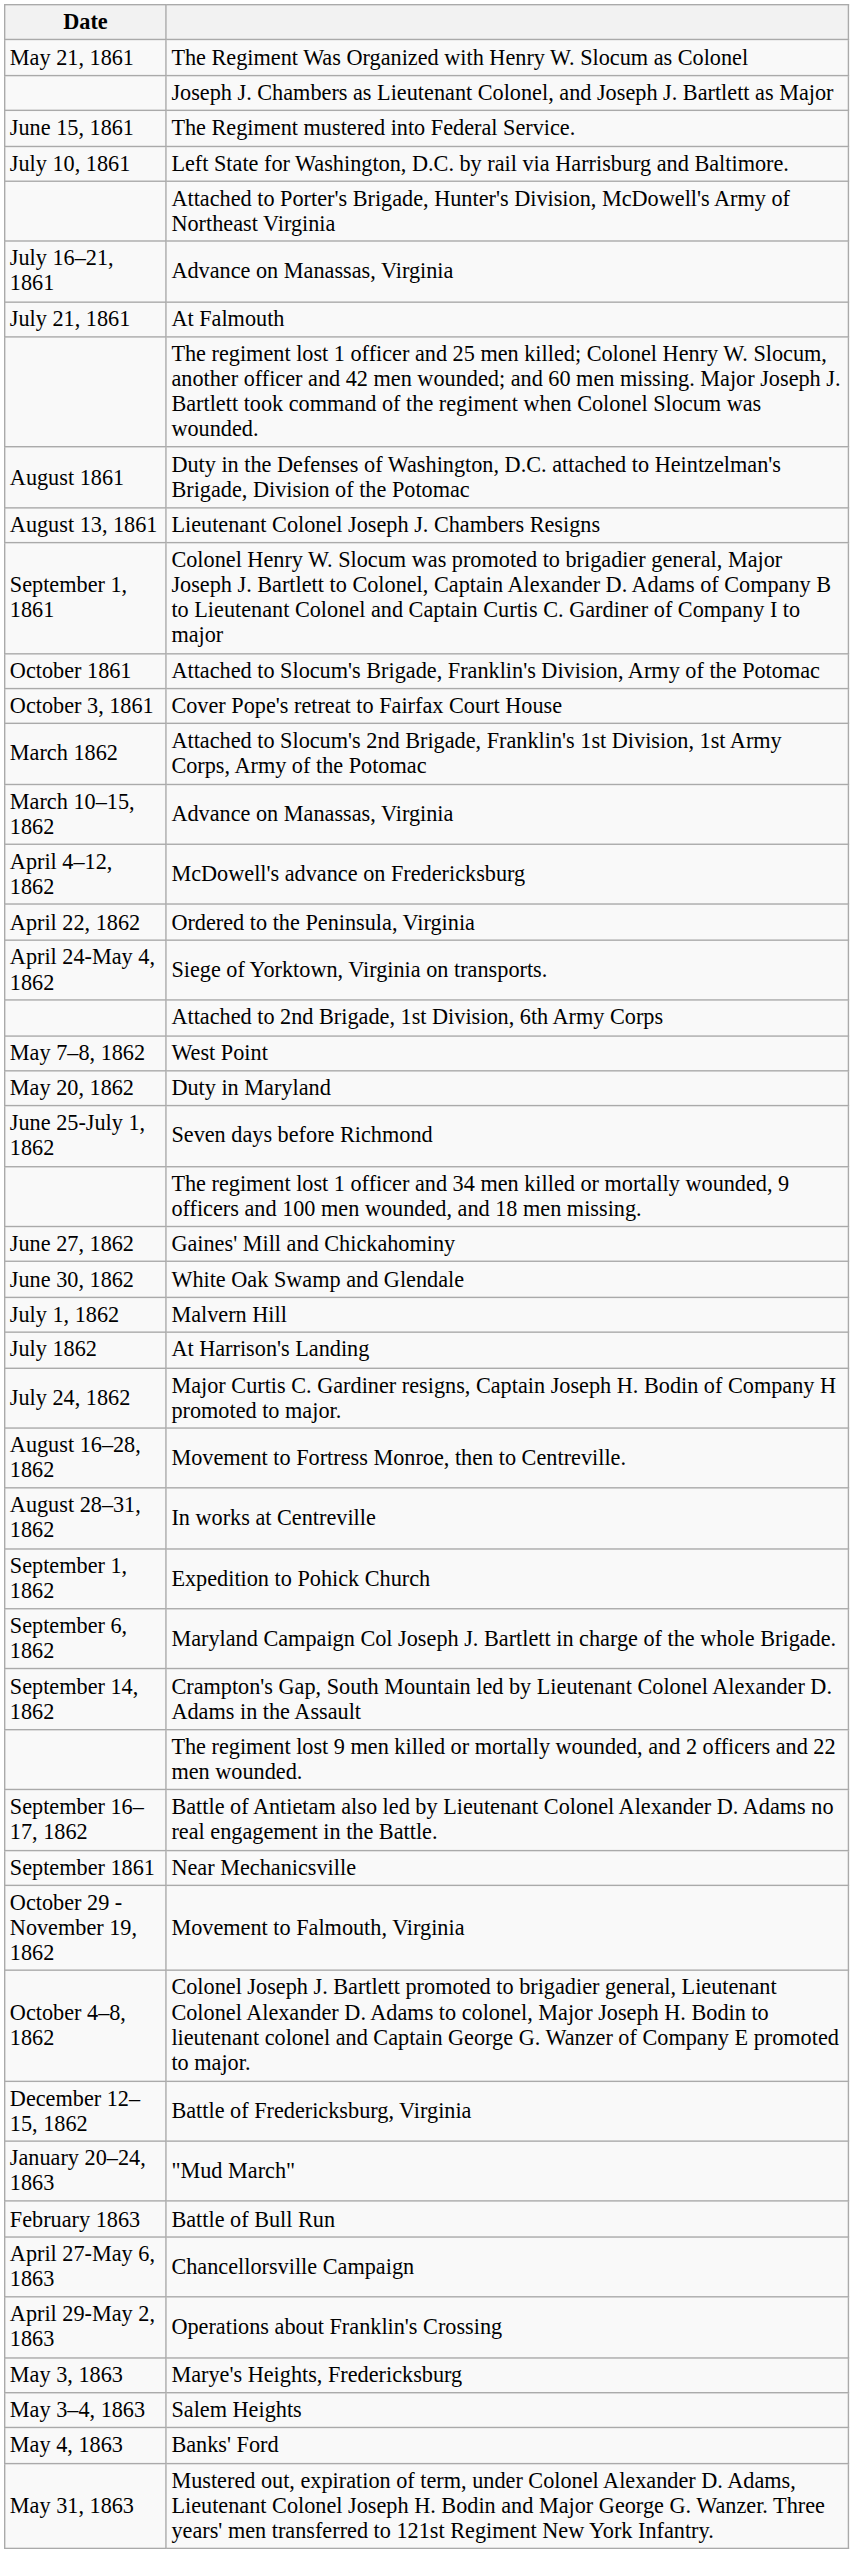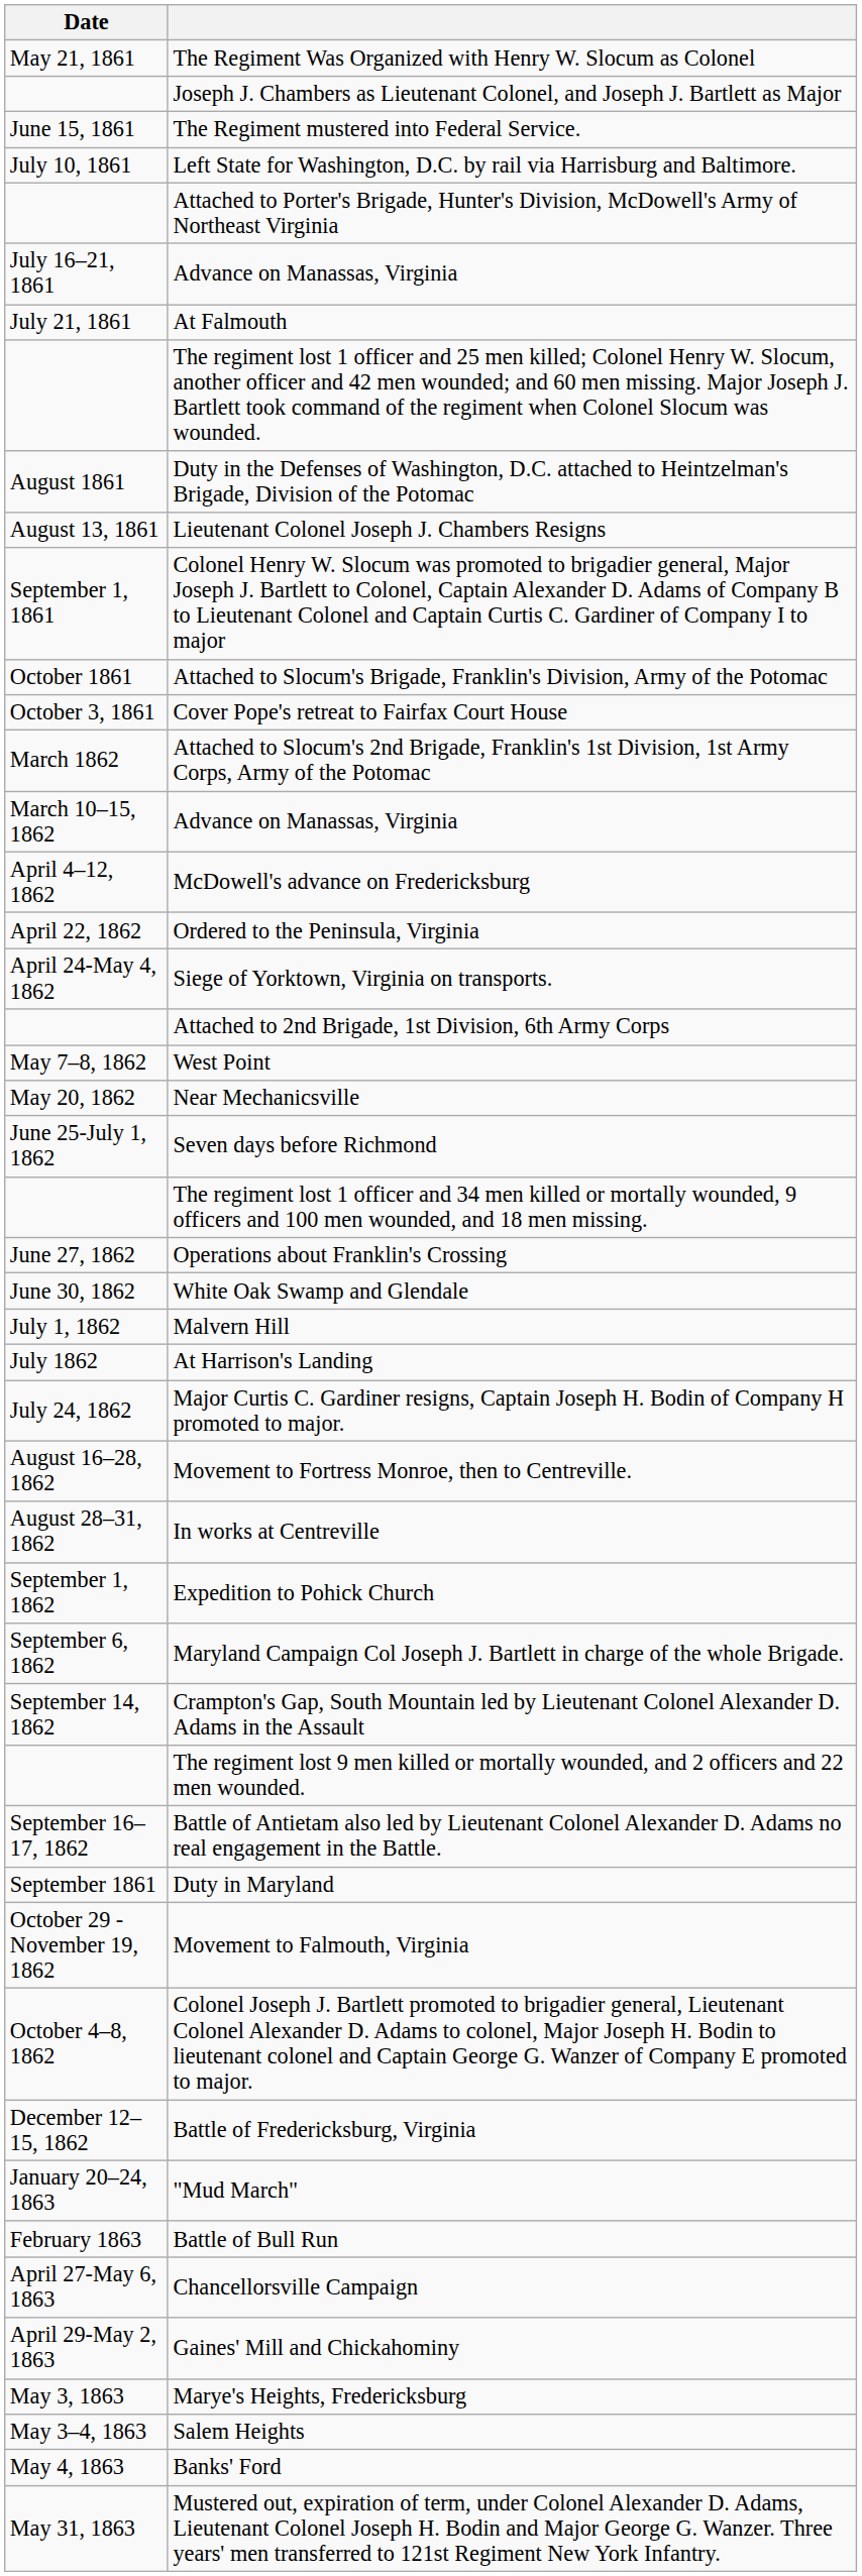row 22 | column 2: Duty in Maryland -> Near Mechanicsville
row 25 | column 2: Gaines' Mill and Chickahominy -> Operations about Franklin's Crossing
row 37 | column 2: Near Mechanicsville -> Duty in Maryland
row 44 | column 2: Operations about Franklin's Crossing -> Gaines' Mill and Chickahominy
